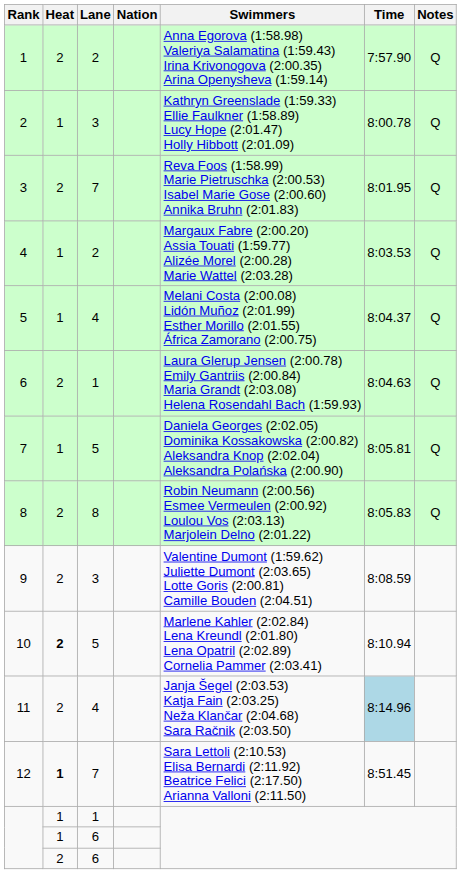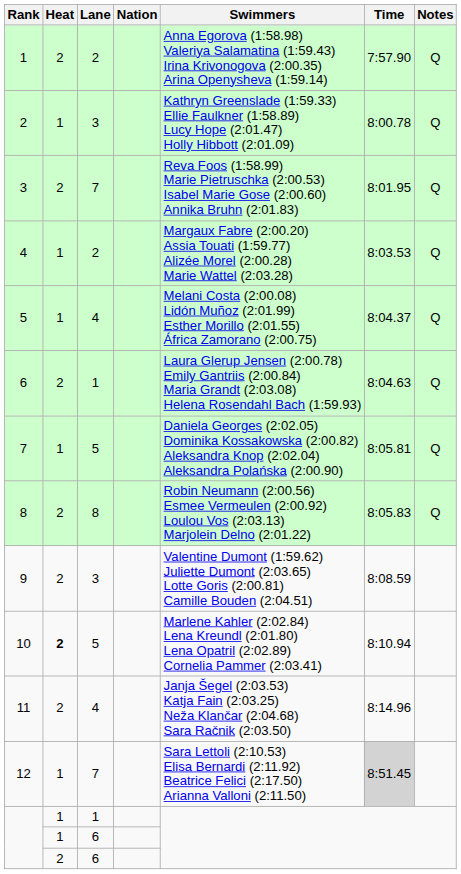11 | Time: lightblue background -> no background
12 | Heat: bold -> normal
12 | Time: no background -> lightgrey background
